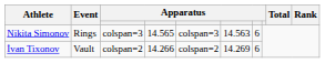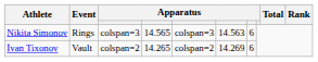İvan Tixonov | column 4: 14.266 -> 14.265
